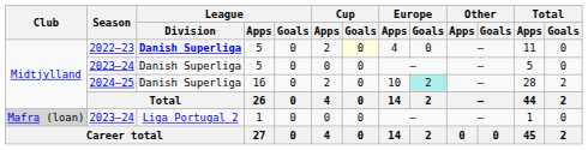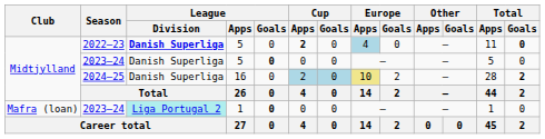2022–23 | Cup / Apps: normal -> bold
2022–23 | Cup / Goals: lightyellow background -> no background
2022–23 | Europe / Apps: no background -> lightblue background
2022–23 | Total / Goals: normal -> bold
2023–24 / 5 | League / Goals: normal -> bold
2024–25 | Cup / Apps: no background -> lightblue background
2024–25 | Cup / Goals: no background -> lightblue background
2024–25 | Europe / Apps: no background -> khaki background
2024–25 | Europe / Goals: paleturquoise background -> no background
2024–25 | Total / Goals: normal -> bold
2023–24 / 1 | Club: lightgrey background -> no background
2023–24 / 1 | League / Division: no background -> paleturquoise background
2023–24 / 1 | League / Goals: normal -> bold
